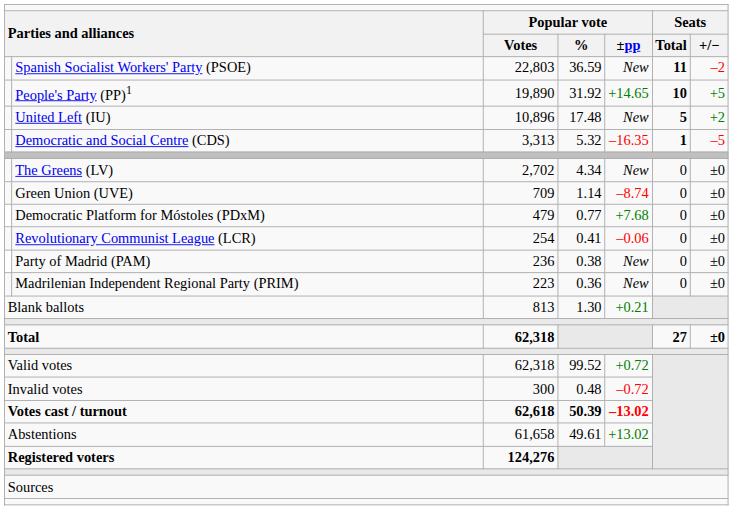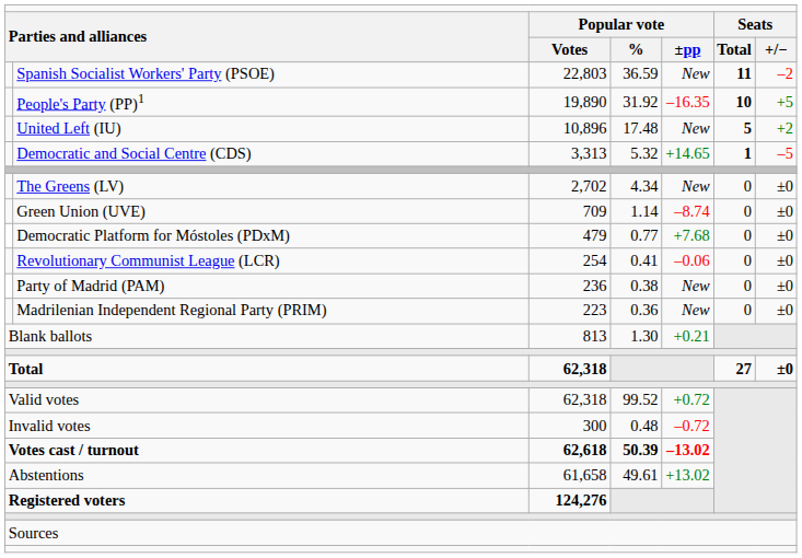People's Party (PP)1 | column 5: +14.65 -> –16.35
Democratic and Social Centre (CDS) | column 5: –16.35 -> +14.65
